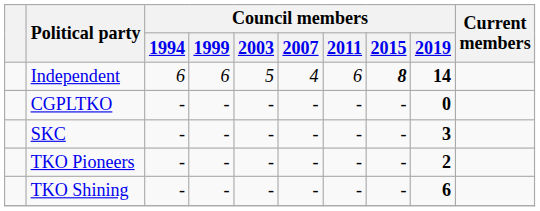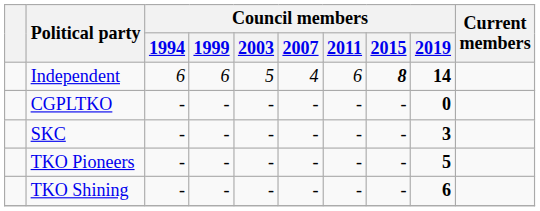TKO Pioneers | Council members / 2019: 2 -> 5
